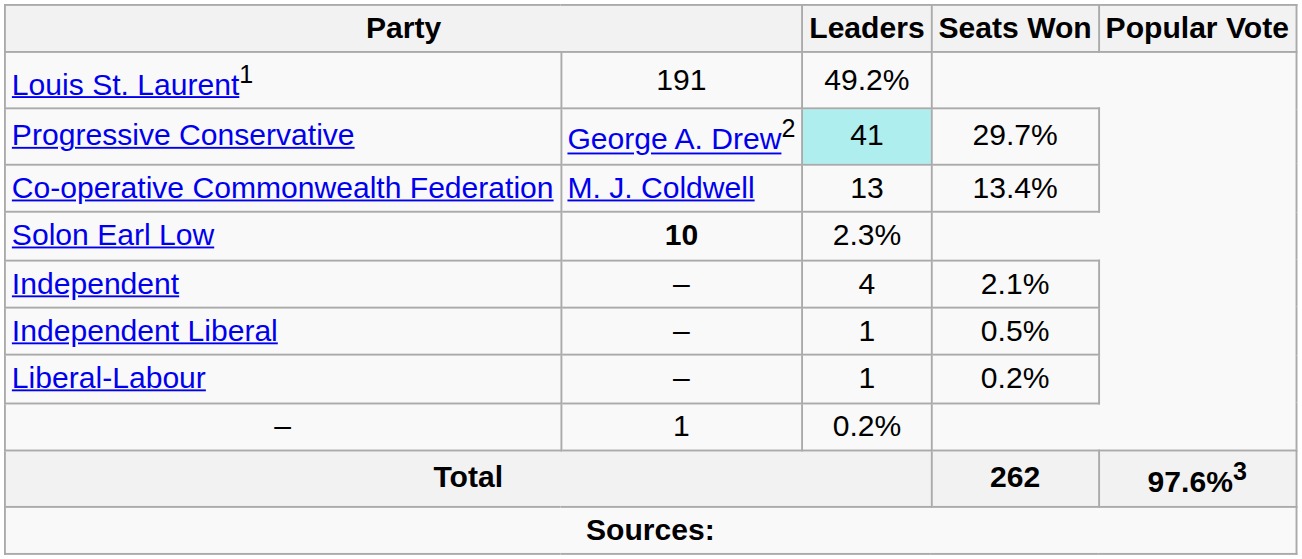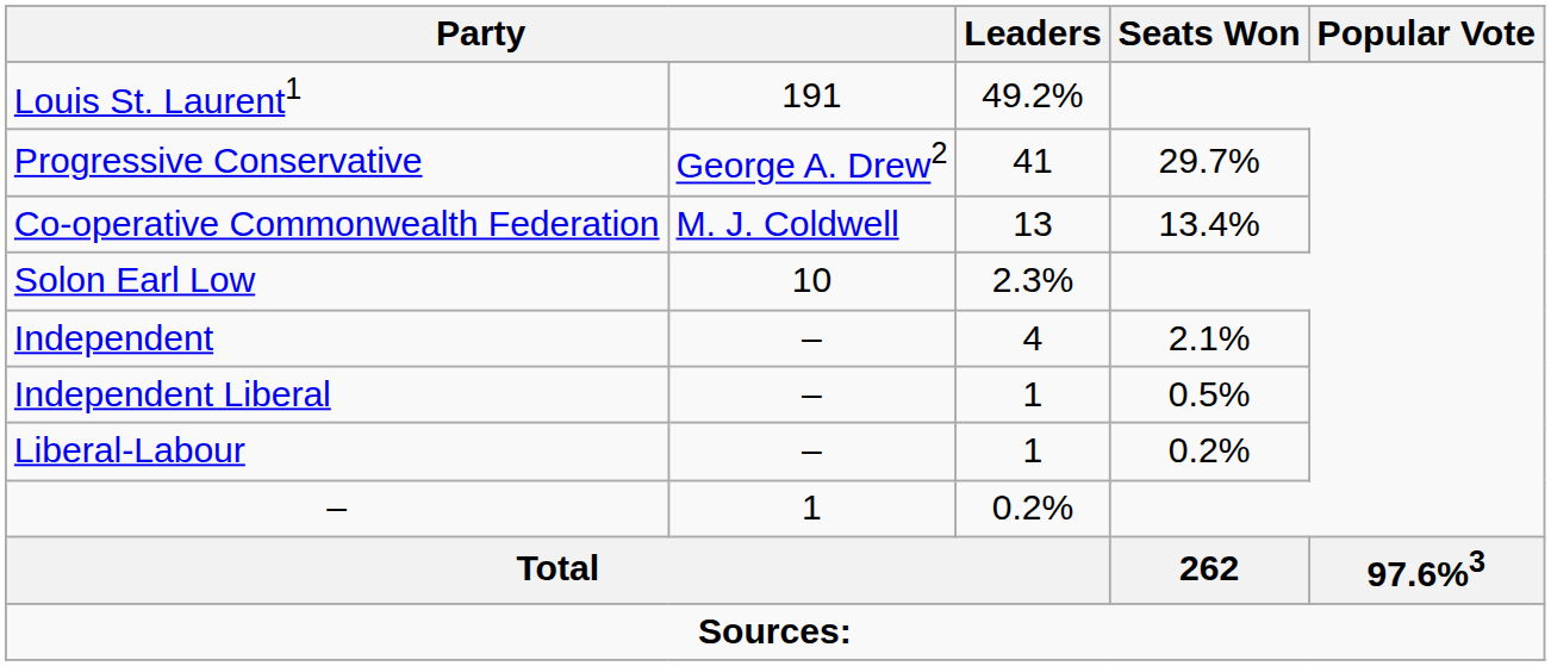Progressive Conservative | Leaders: paleturquoise background -> no background
Solon Earl Low | column 2: bold -> normal
